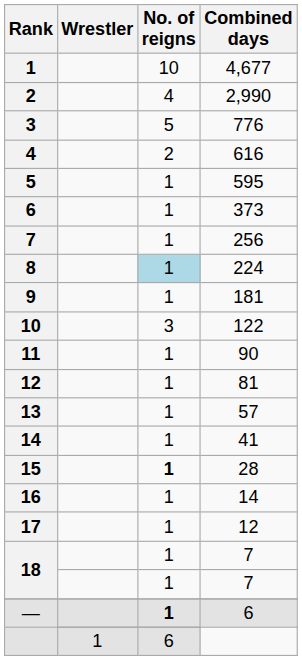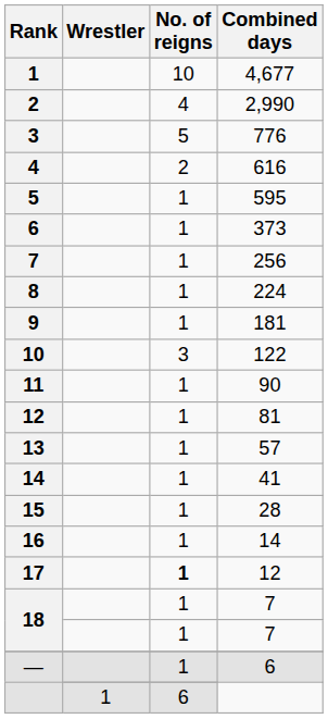8 | No. of reigns: lightblue background -> no background
15 | No. of reigns: bold -> normal
17 | No. of reigns: normal -> bold
— / 6 | No. of reigns: bold -> normal
